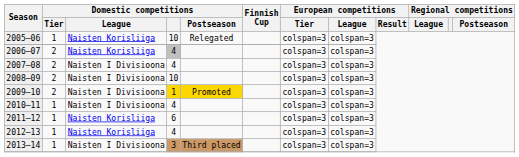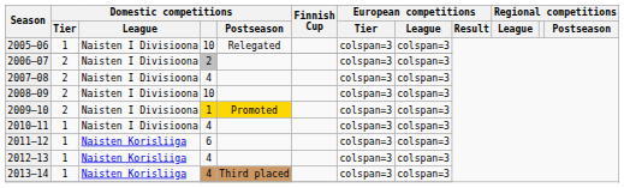2005–06 | Domestic competitions / League: Naisten Korisliiga -> Naisten I Divisioona
2006–07 | Domestic competitions / League: Naisten Korisliiga -> Naisten I Divisioona
2006–07 | Domestic competitions: 4 -> 2
2013–14 | Domestic competitions / League: Naisten I Divisioona -> Naisten Korisliiga
2013–14 | Domestic competitions: 3 -> 4
